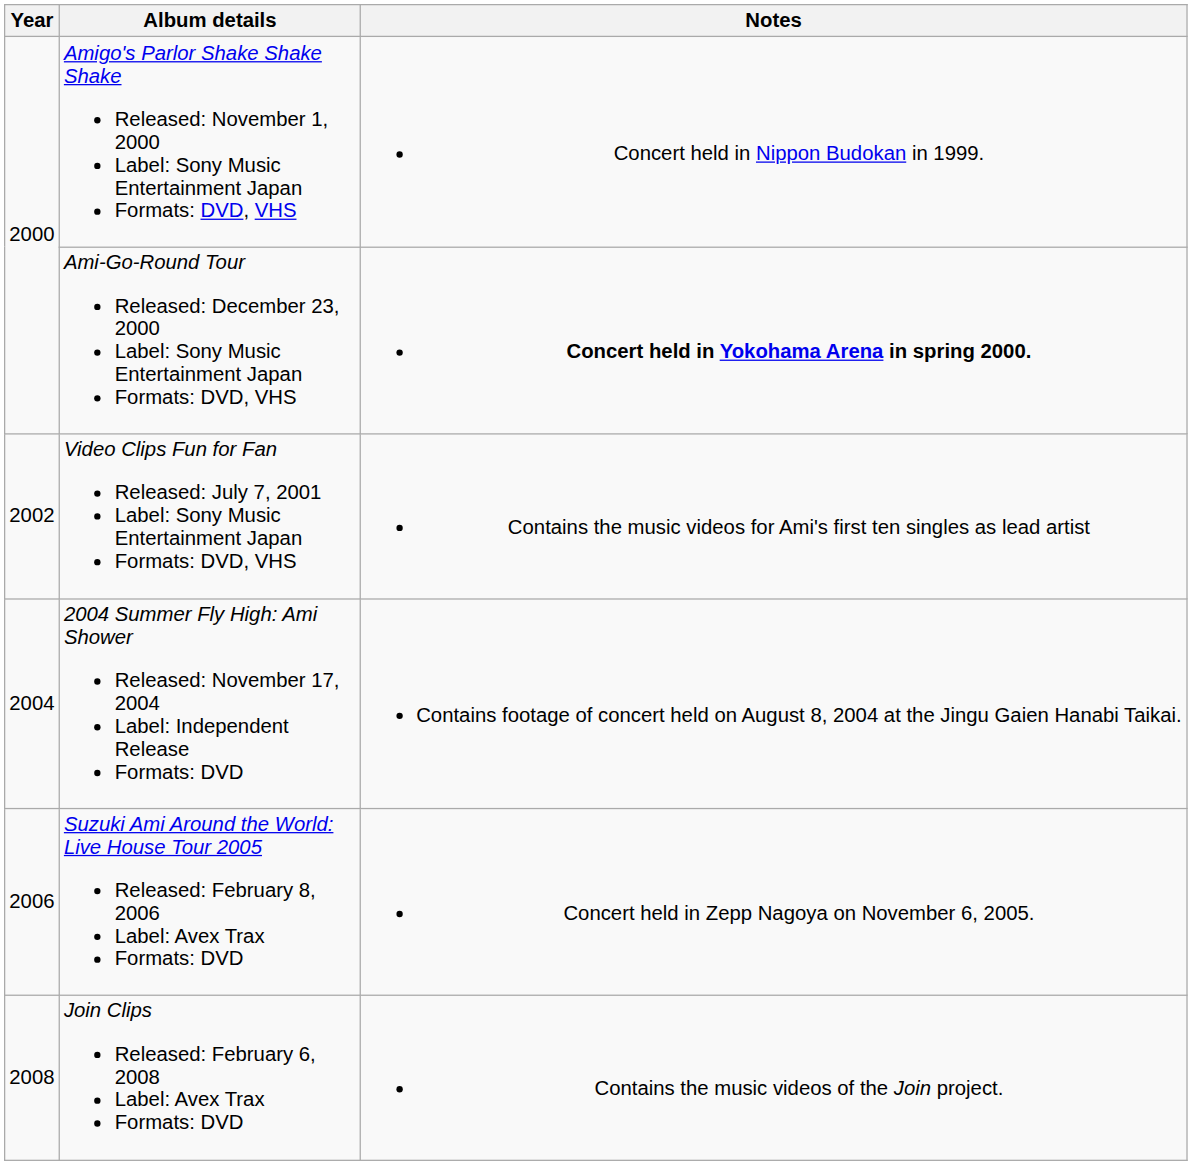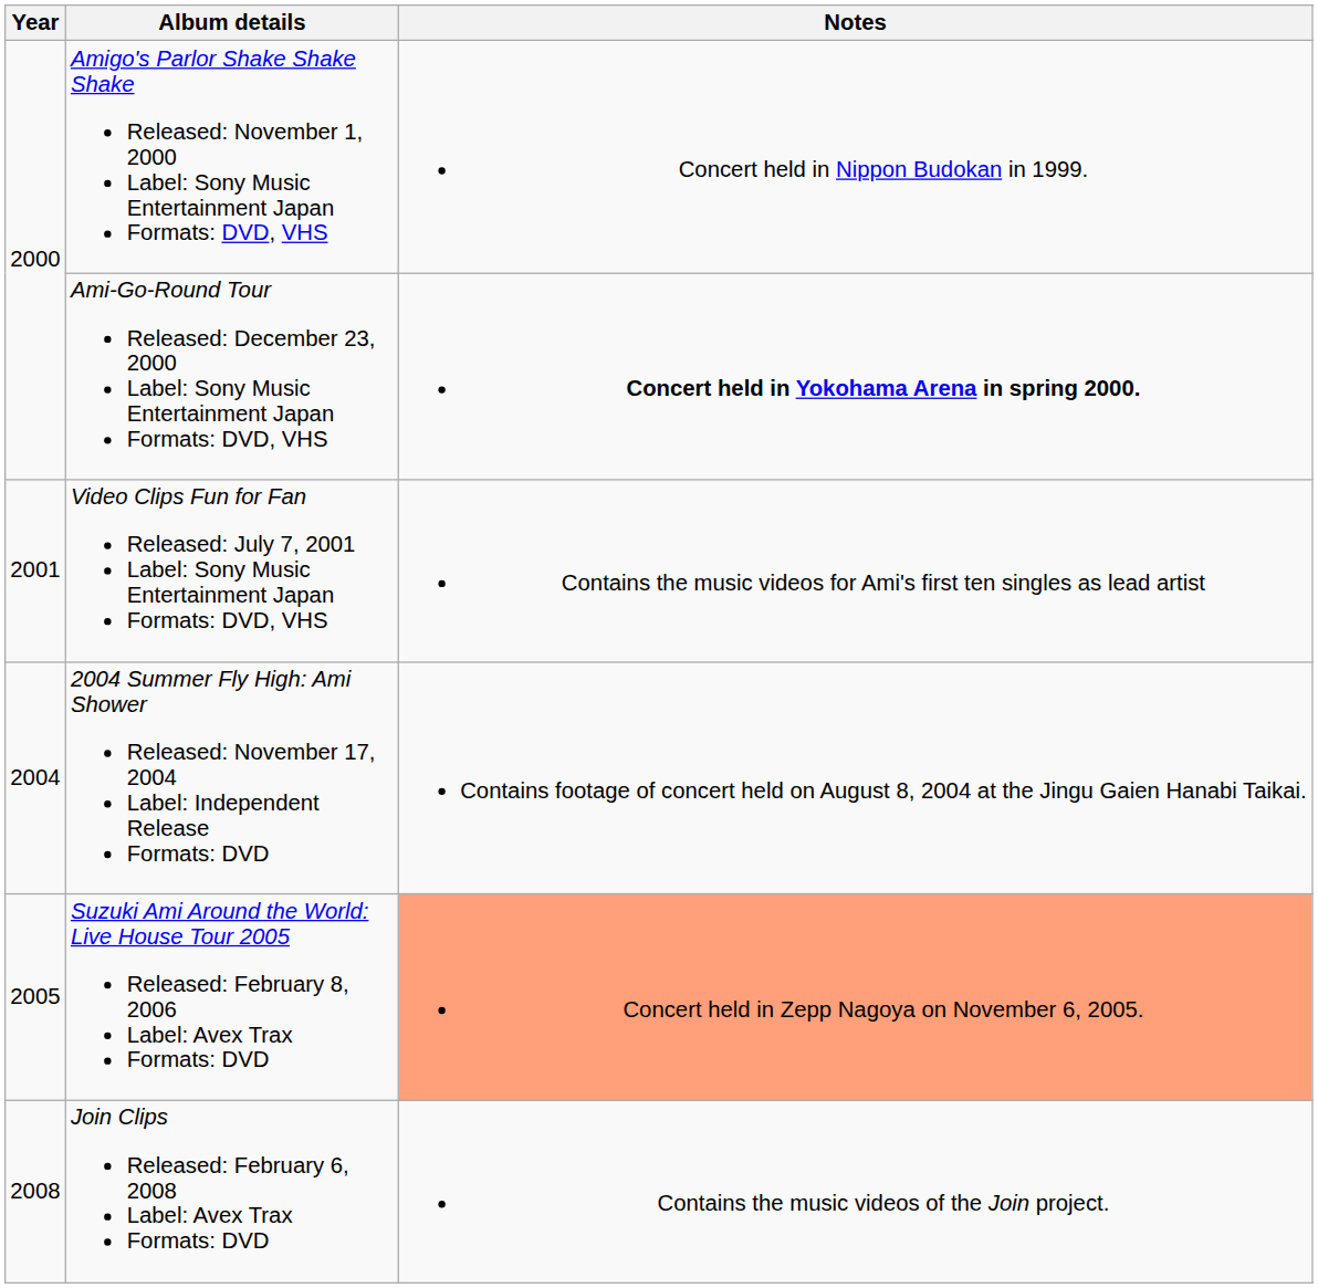row 4 | Year: 2002 -> 2001
row 6 | Year: 2006 -> 2005
row 6 | Notes: no background -> lightsalmon background
